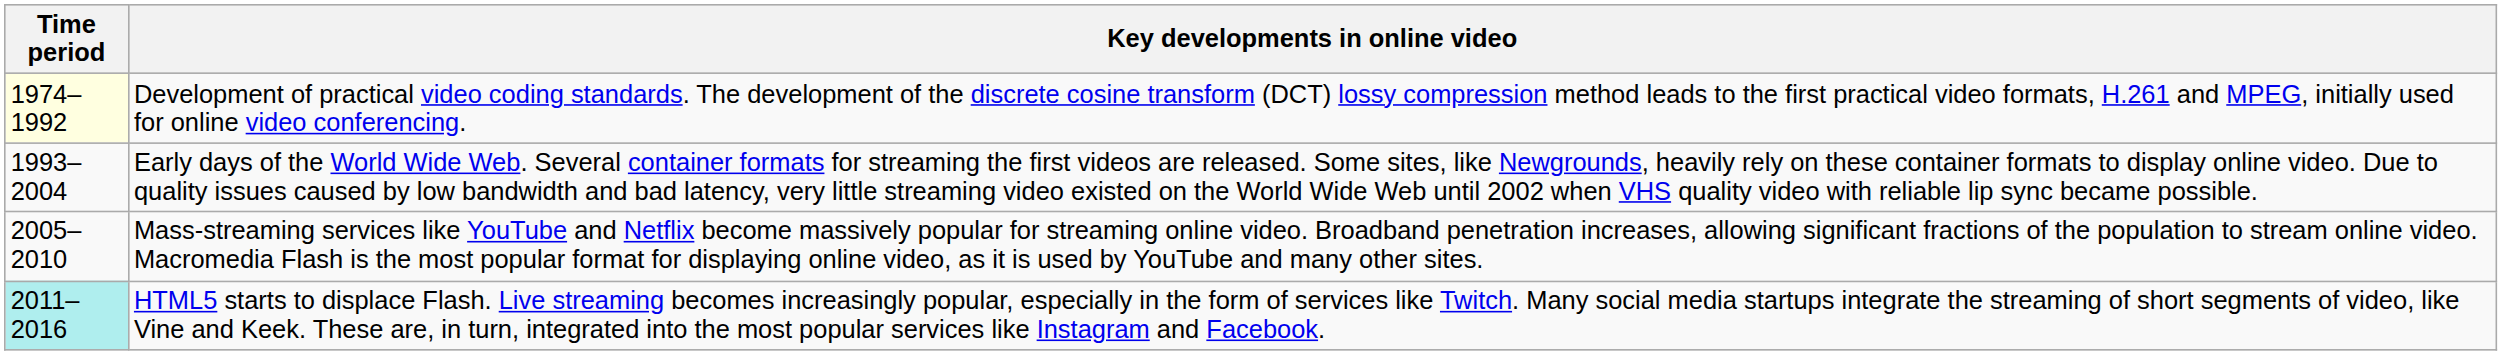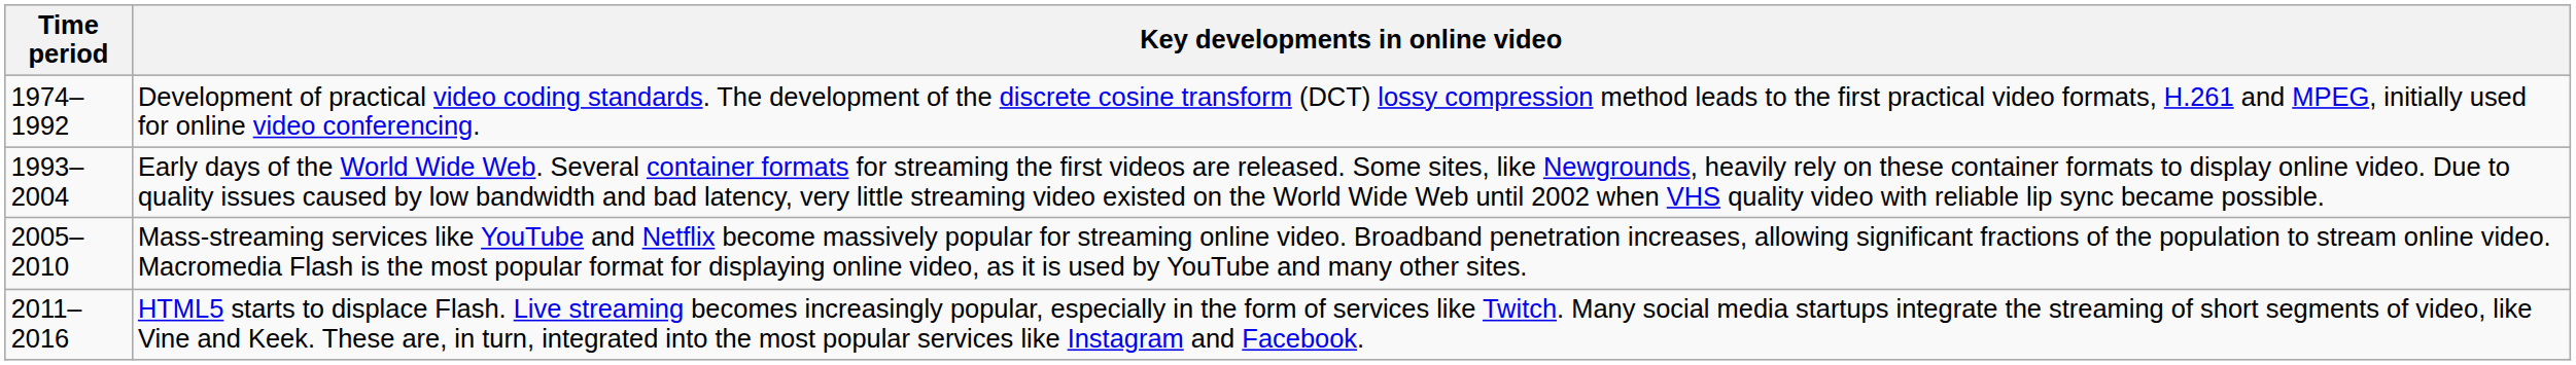row 2 | Time period: lightyellow background -> no background
row 5 | Time period: paleturquoise background -> no background
